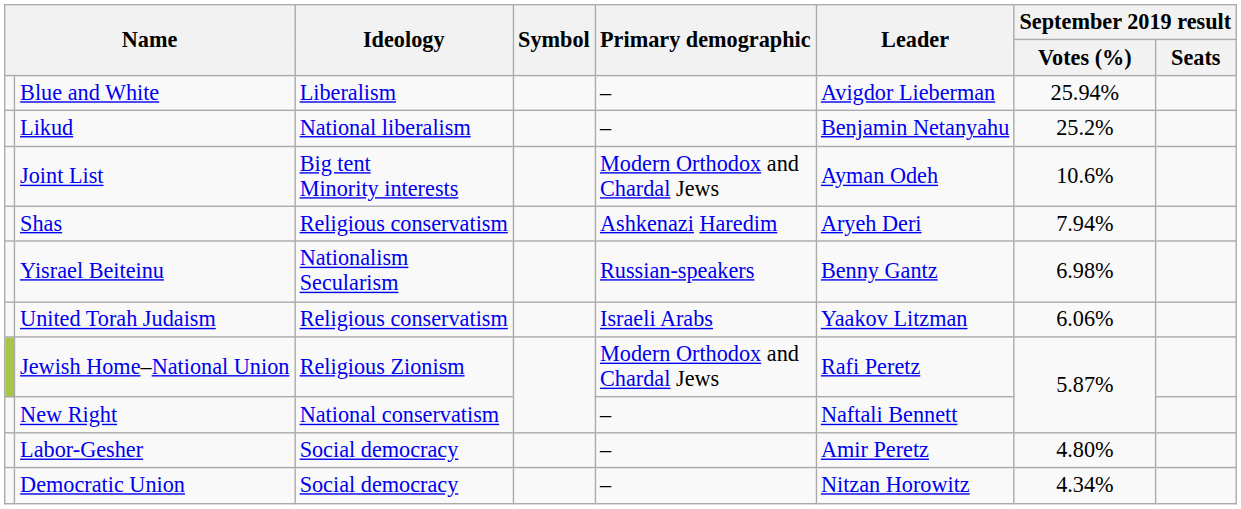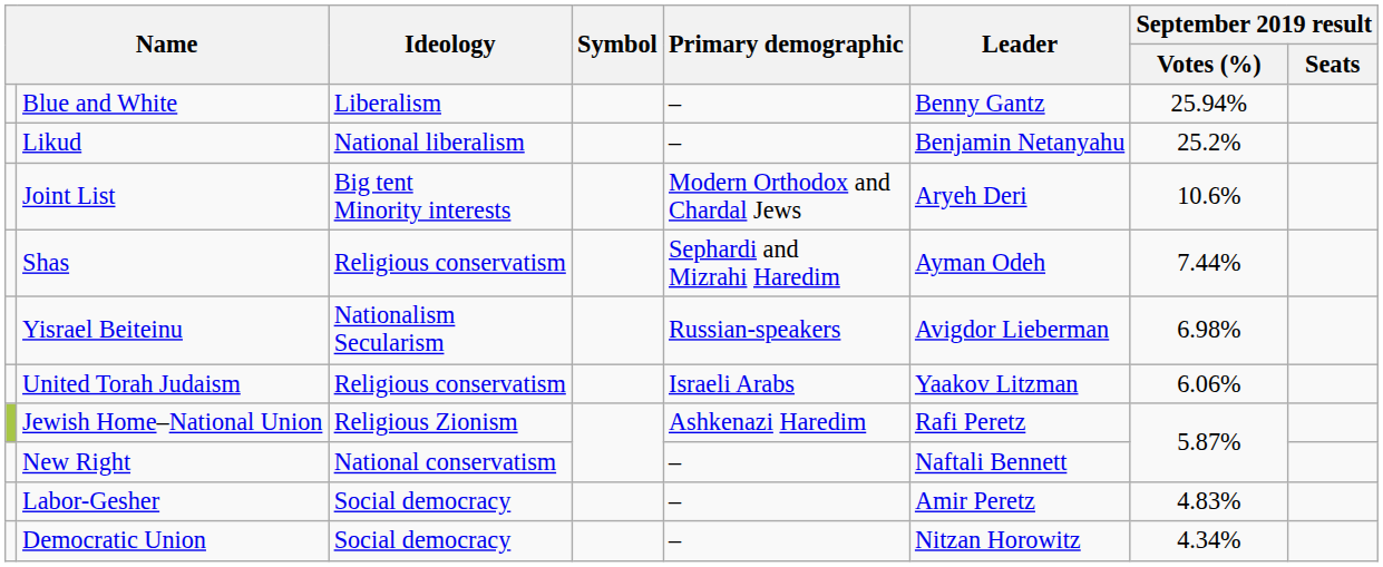Blue and White | Leader: Avigdor Lieberman -> Benny Gantz
Joint List | Leader: Ayman Odeh -> Aryeh Deri
Shas | Primary demographic: Ashkenazi Haredim -> Sephardi and Mizrahi Haredim
Shas | Leader: Aryeh Deri -> Ayman Odeh
Shas | September 2019 result / Votes (%): 7.94% -> 7.44%
Yisrael Beiteinu | Leader: Benny Gantz -> Avigdor Lieberman
Jewish Home–National Union | Primary demographic: Modern Orthodox and Chardal Jews -> Ashkenazi Haredim
Labor-Gesher | September 2019 result / Votes (%): 4.80% -> 4.83%
